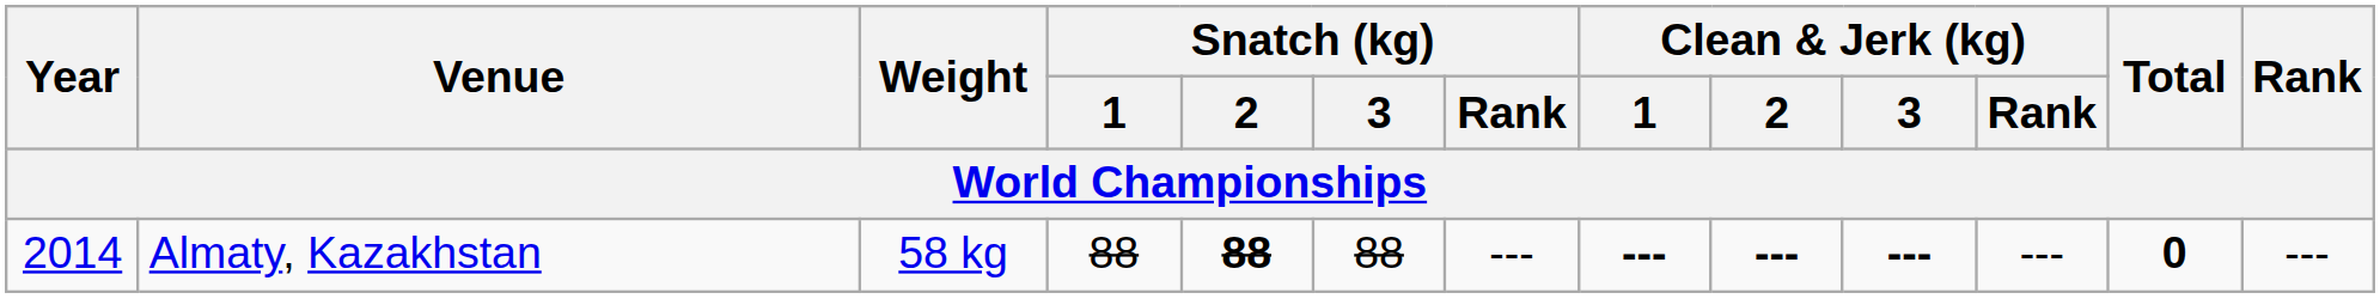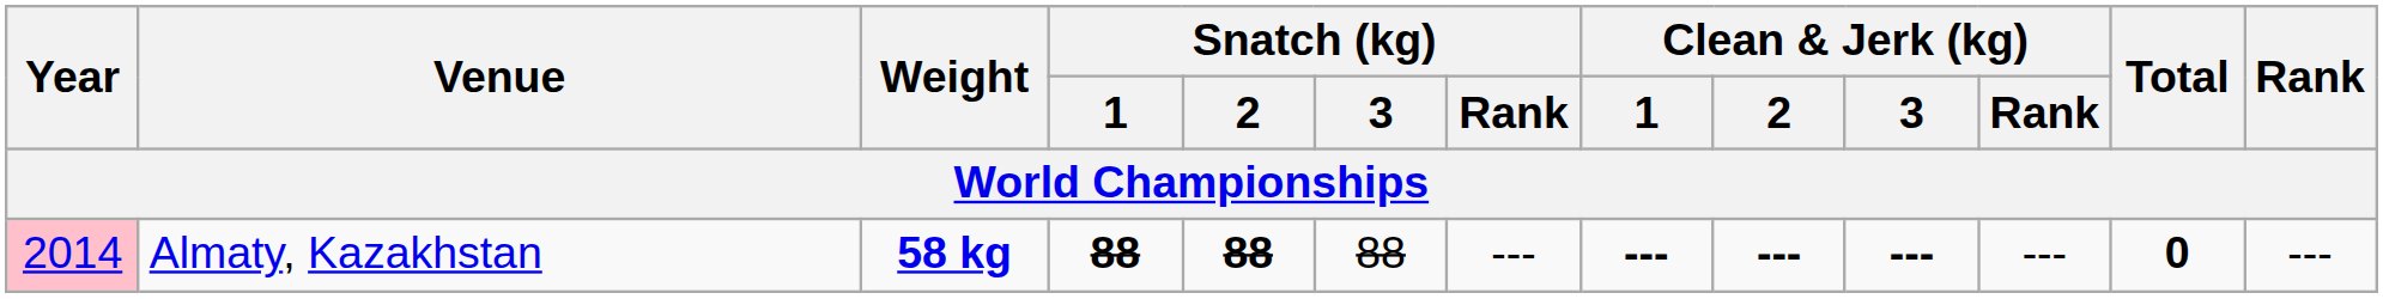Almaty, Kazakhstan | Year: no background -> pink background
Almaty, Kazakhstan | Weight: normal -> bold
Almaty, Kazakhstan | Snatch (kg) / 1: normal -> bold
